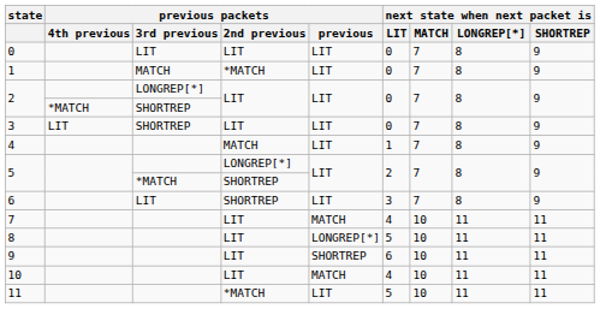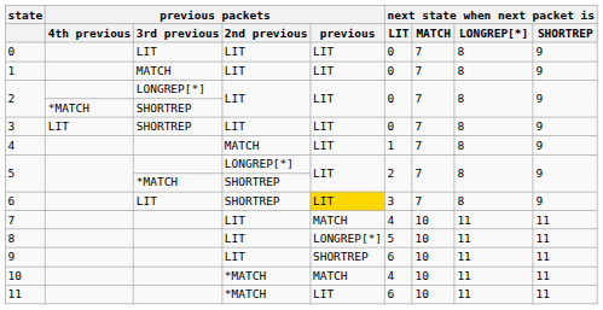row 4 | previous packets / 2nd previous: *MATCH -> LIT
row 11 | previous packets / previous: no background -> gold background
row 15 | previous packets / 2nd previous: LIT -> *MATCH
row 16 | next state when next packet is / LIT: 5 -> 6
